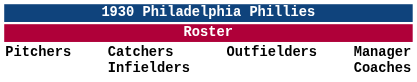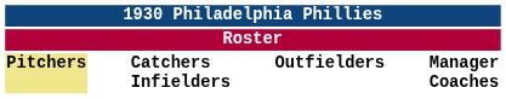Pitchers | column 1: no background -> khaki background
